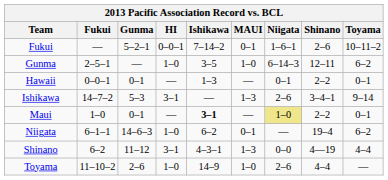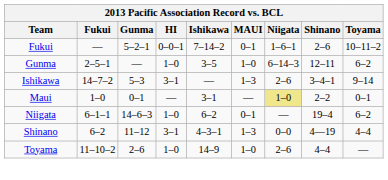- row: Hawaii | 0–0–1 | 0–1 | — | 1–3 | — | 0–1 | 2–2 | 0–1
Maui | Ishikawa: bold -> normal
